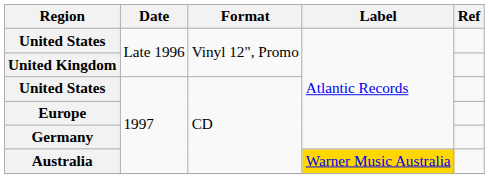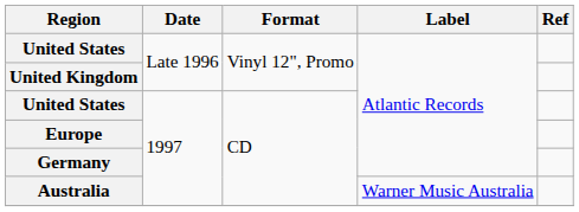Australia | Label: gold background -> no background
